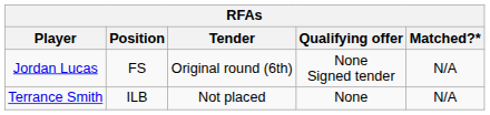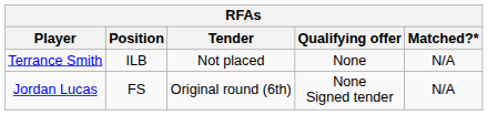rows swapped: Jordan Lucas <-> Terrance Smith
